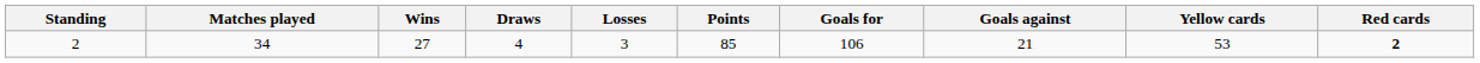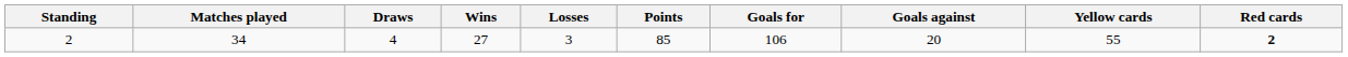columns swapped: Wins <-> Draws
row 2 | Goals against: 21 -> 20
row 2 | Yellow cards: 53 -> 55
